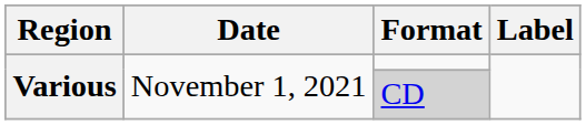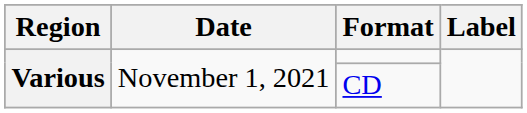CD | Format: lightgrey background -> no background
